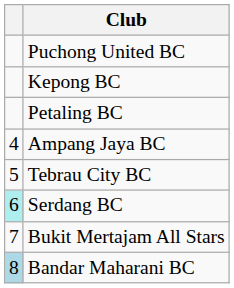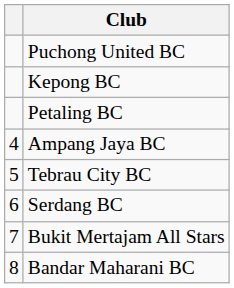Serdang BC | column 1: paleturquoise background -> no background
Bandar Maharani BC | column 1: lightblue background -> no background
